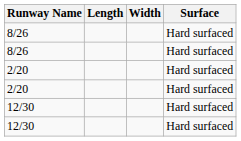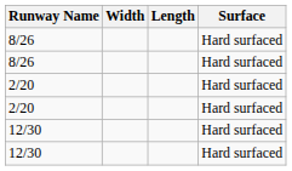columns swapped: Length <-> Width
